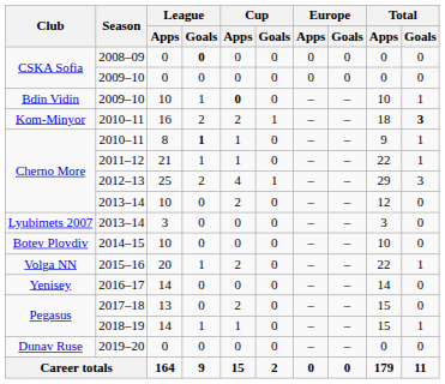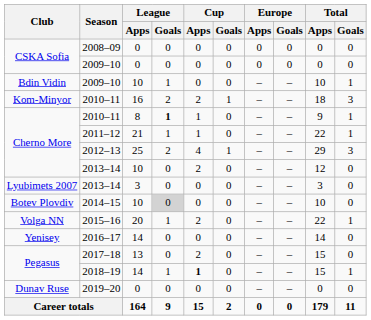2008–09 | League / Goals: bold -> normal
Bdin Vidin / 2009–10 | Cup / Apps: bold -> normal
Kom-Minyor / 2010–11 | Total / Goals: bold -> normal
2014–15 | League / Goals: no background -> lightgrey background
2018–19 | Cup / Apps: normal -> bold
